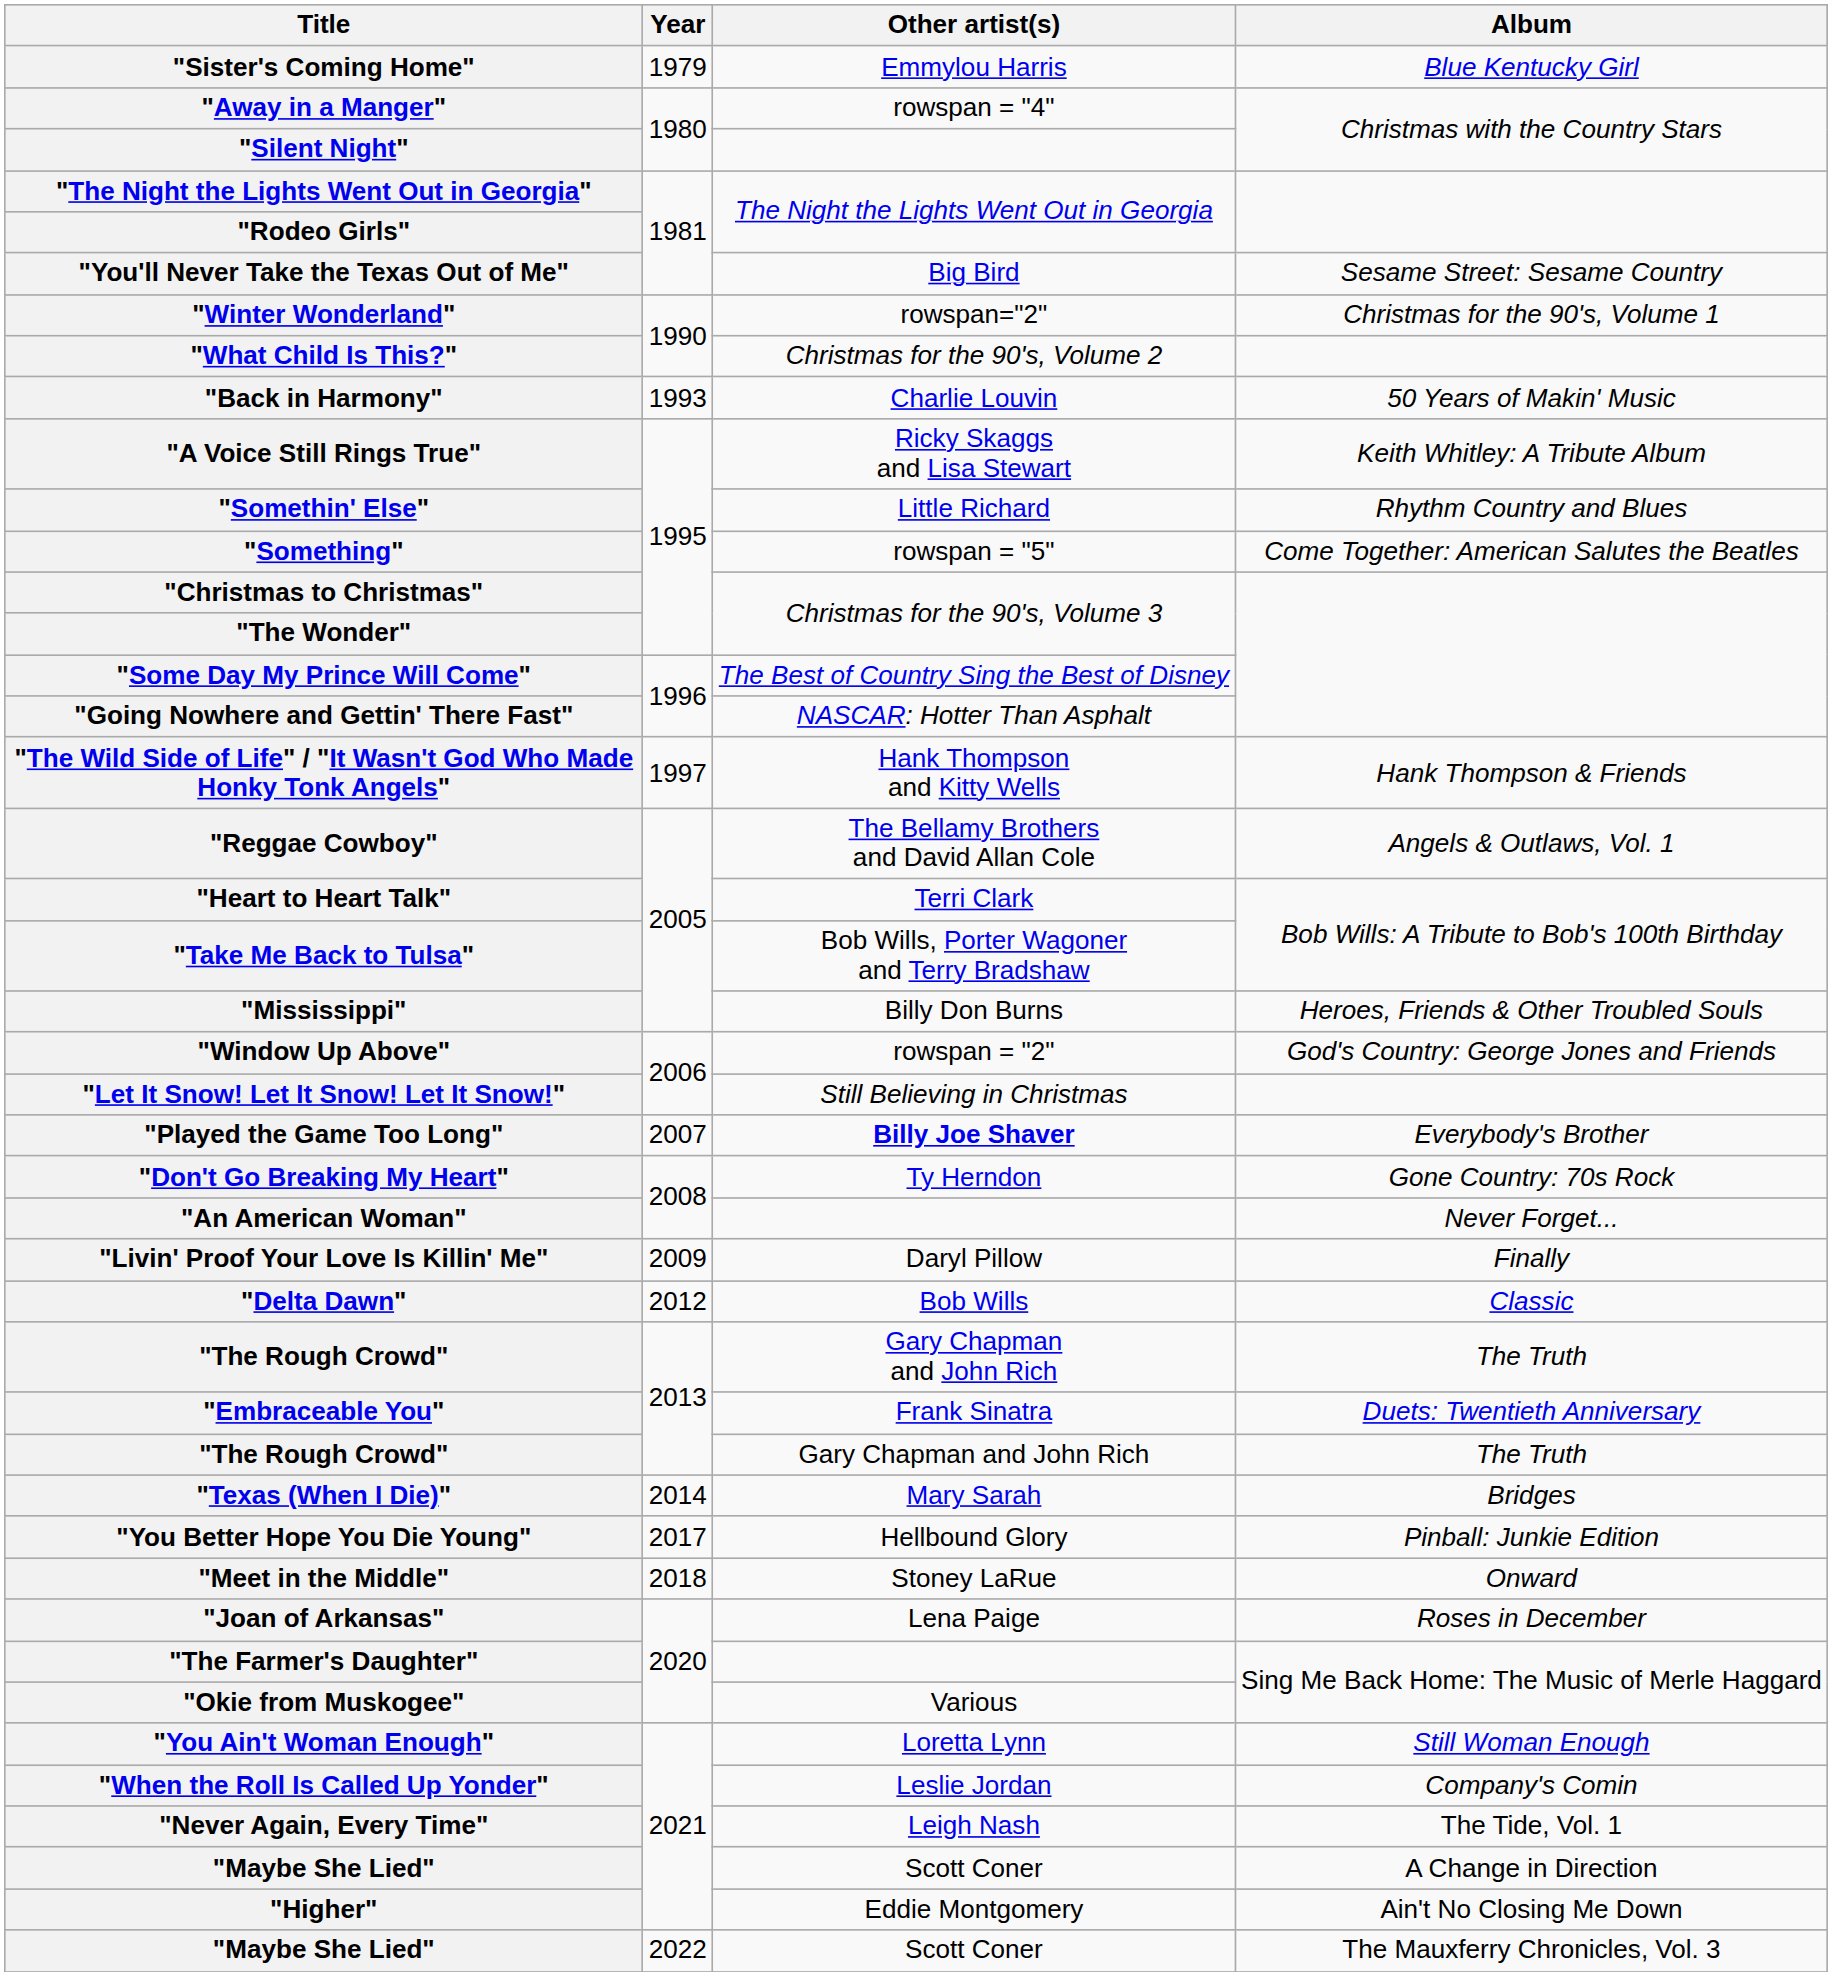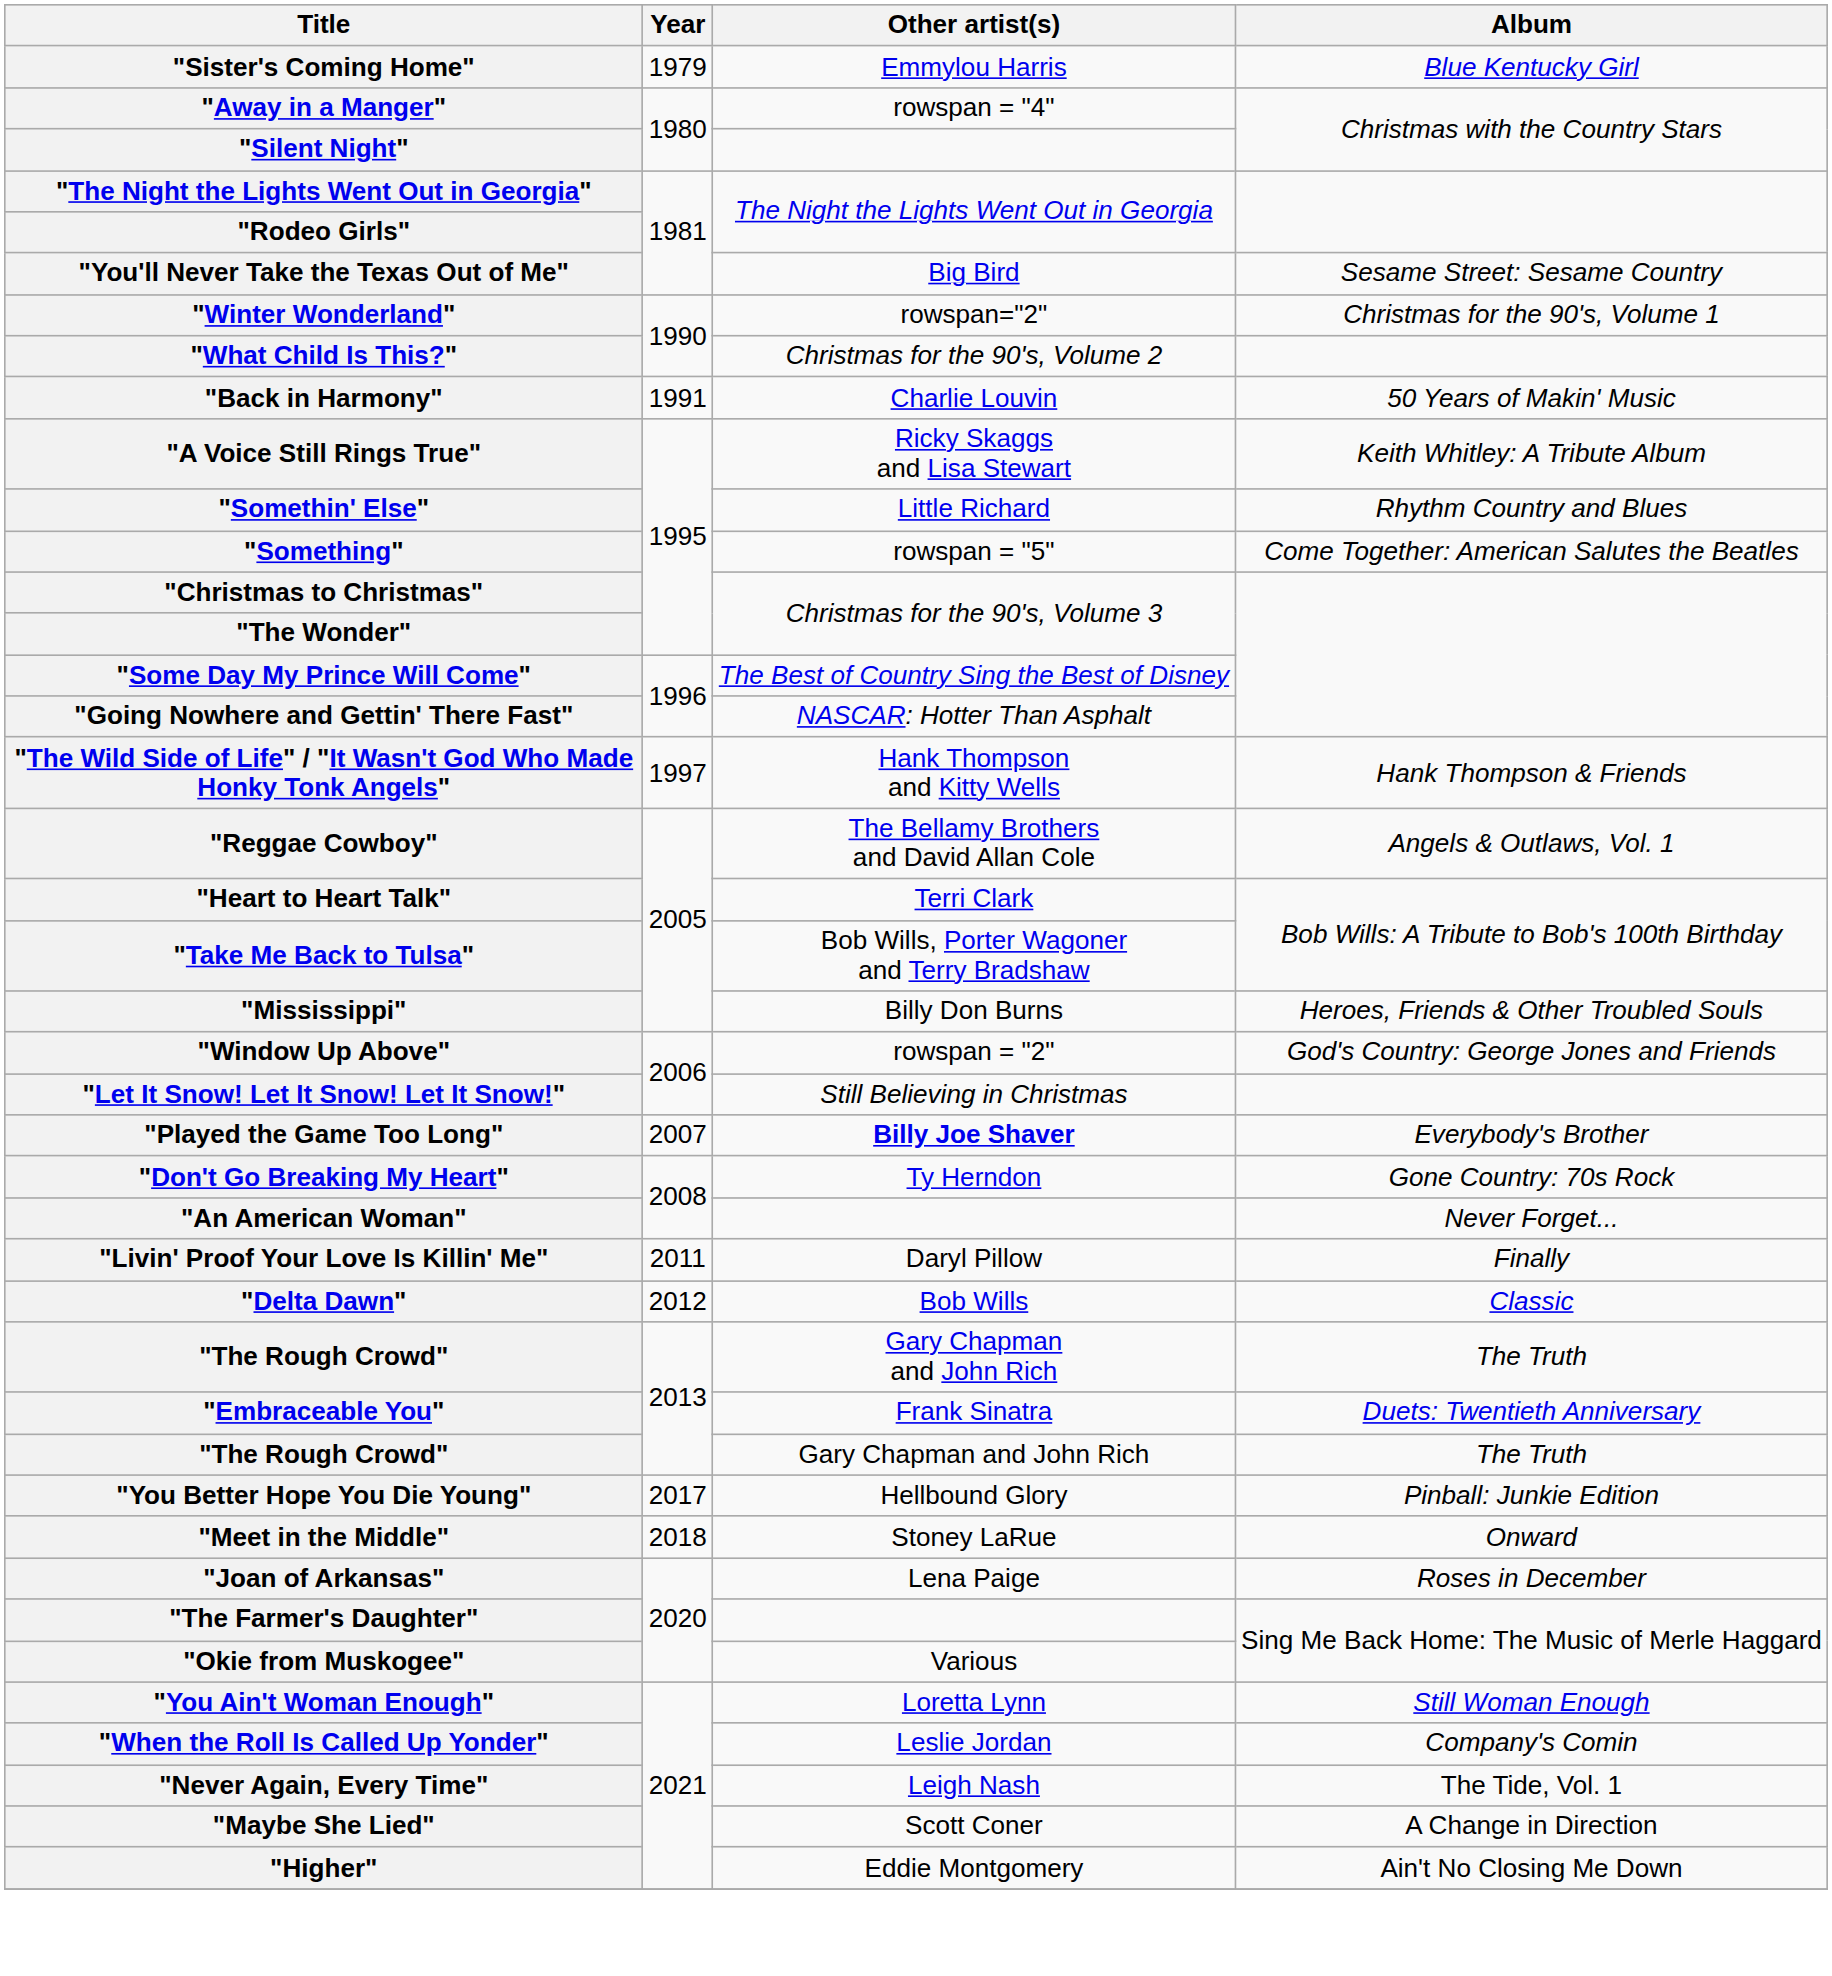"Back in Harmony" | Year: 1993 -> 1991
"Livin' Proof Your Love Is Killin' Me" | Year: 2009 -> 2011
- row: "Texas (When I Die)" | 2014 | Mary Sarah | Bridges
- row: "Maybe She Lied" | 2022 | Scott Coner | The Mauxferry Chronicles, Vol. 3
